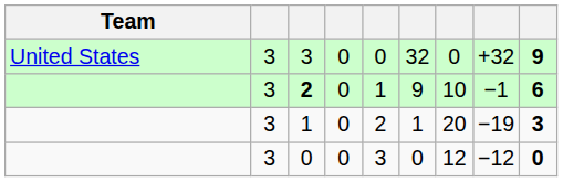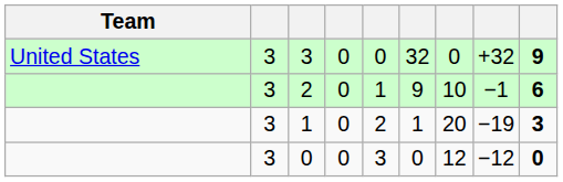row 3 | column 3: bold -> normal
